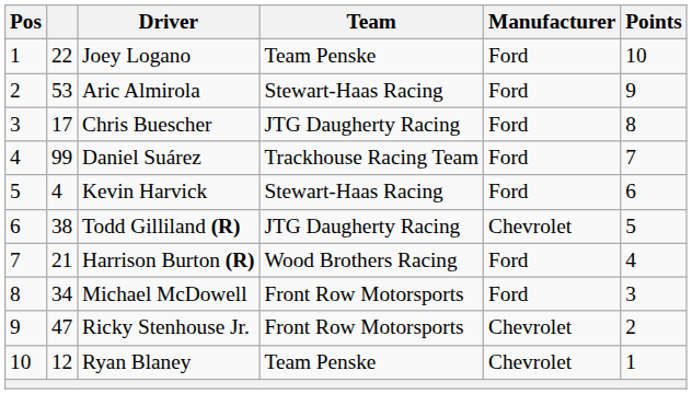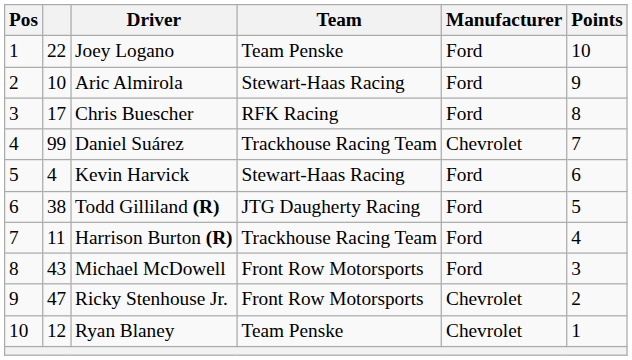Aric Almirola | column 2: 53 -> 10
Chris Buescher | Team: JTG Daugherty Racing -> RFK Racing
Daniel Suárez | Manufacturer: Ford -> Chevrolet
Todd Gilliland (R) | Manufacturer: Chevrolet -> Ford
Harrison Burton (R) | column 2: 21 -> 11
Harrison Burton (R) | Team: Wood Brothers Racing -> Trackhouse Racing Team
Michael McDowell | column 2: 34 -> 43
